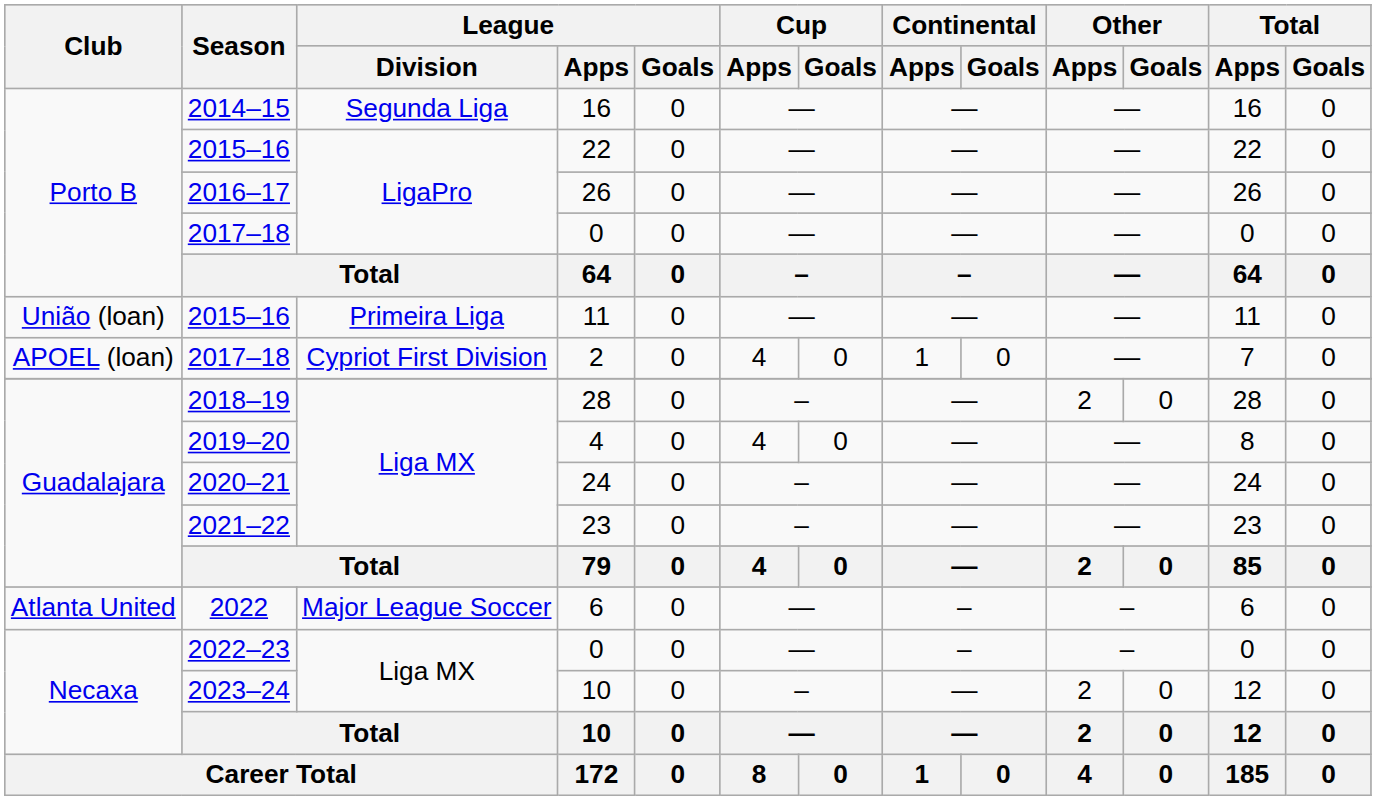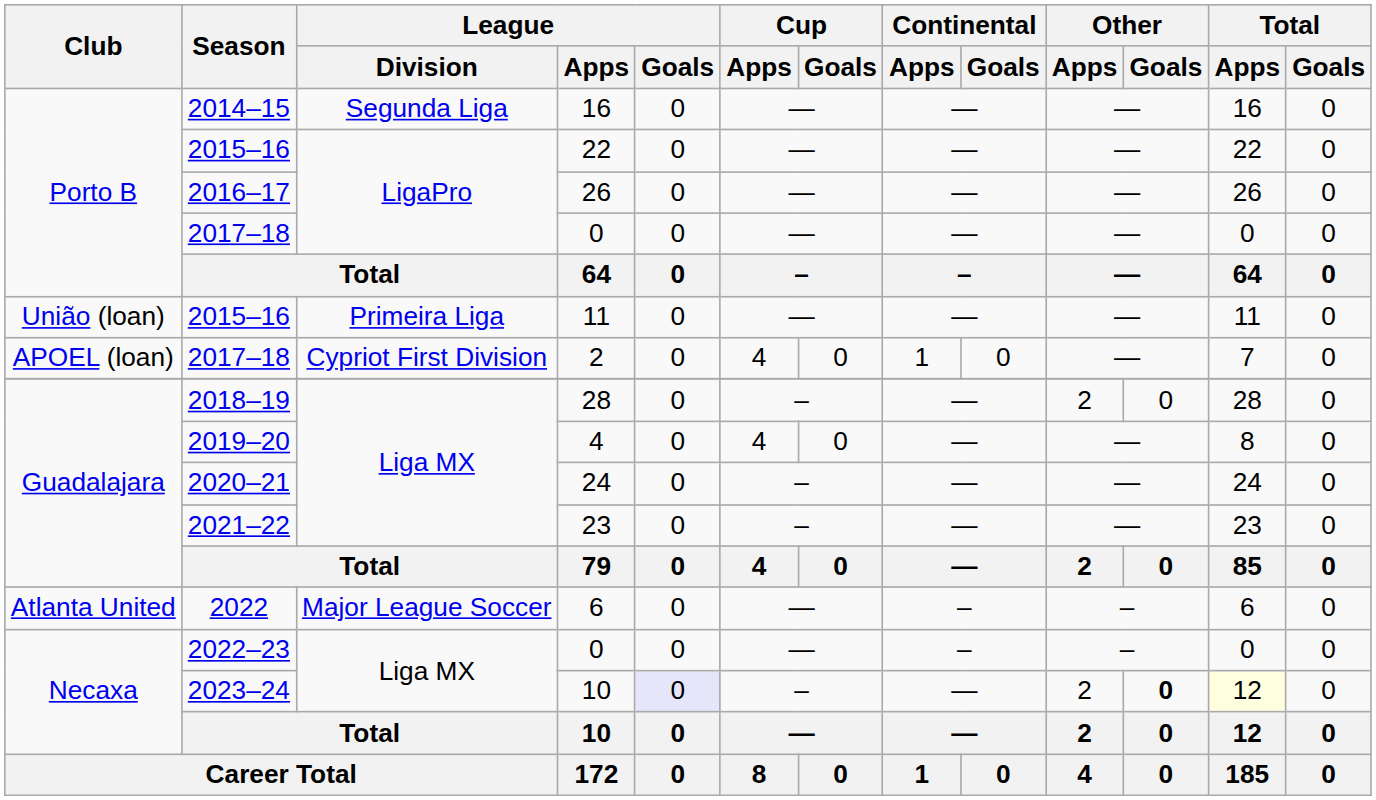2023–24 / 10 | League / Goals: no background -> lavender background
2023–24 / 10 | Other / Goals: normal -> bold
2023–24 / 10 | Total / Apps: no background -> lightyellow background
